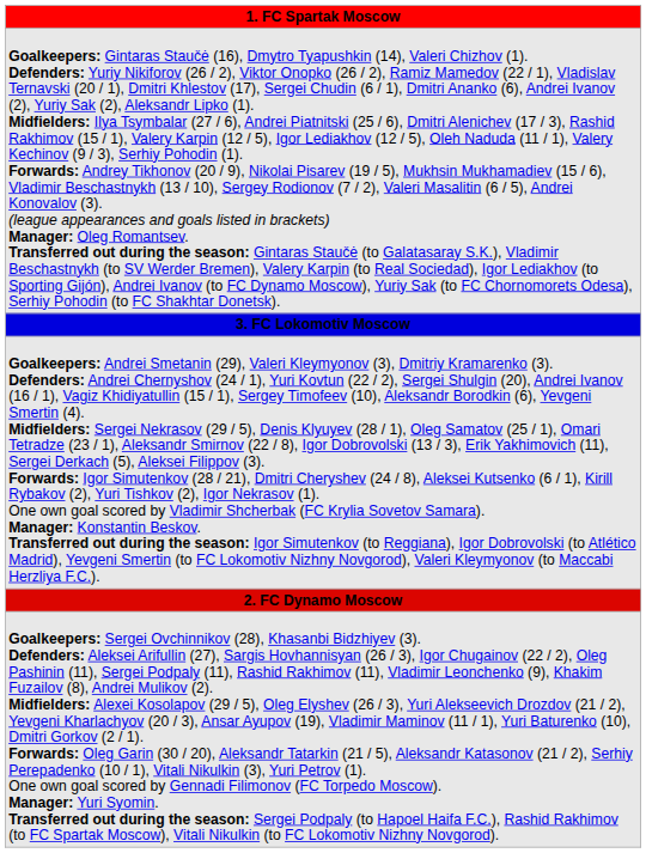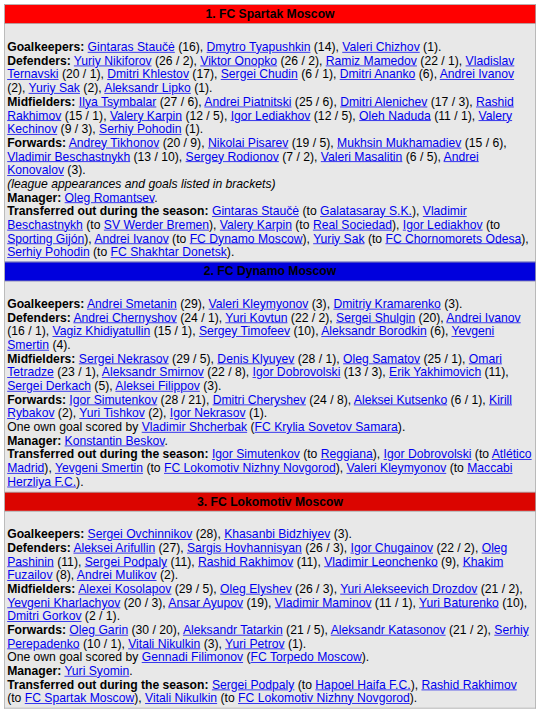row 3 | column 1: 3. FC Lokomotiv Moscow -> 2. FC Dynamo Moscow
row 5 | column 1: 2. FC Dynamo Moscow -> 3. FC Lokomotiv Moscow
